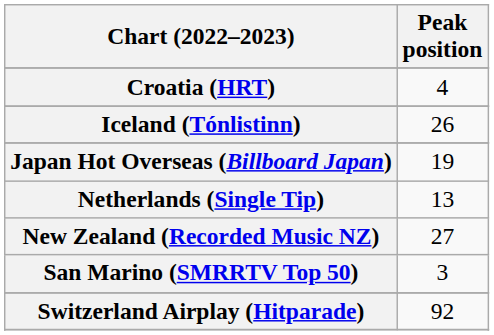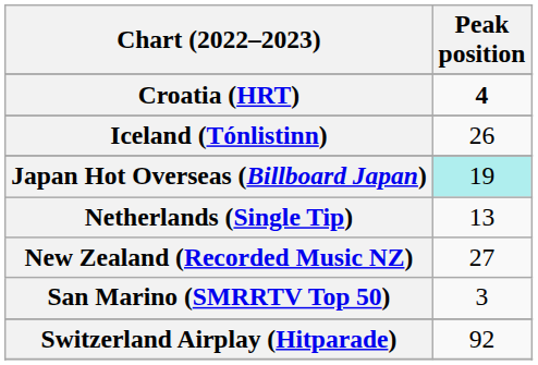Croatia (HRT) | Peak position: normal -> bold
Japan Hot Overseas (Billboard Japan) | Peak position: no background -> paleturquoise background
